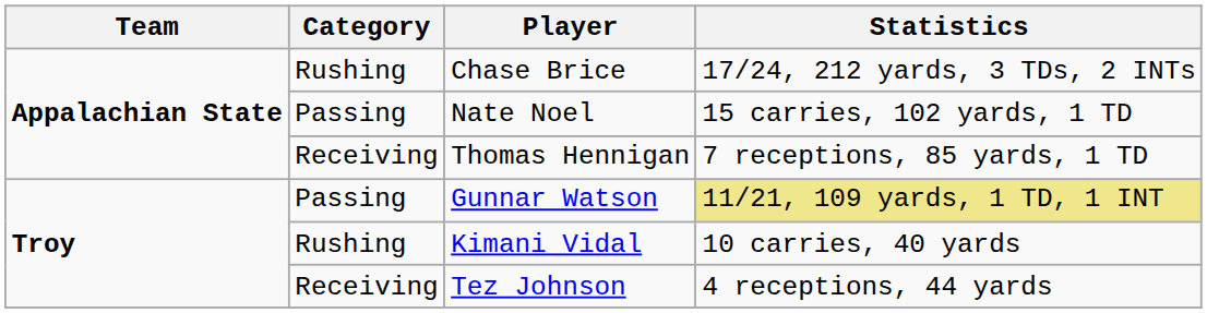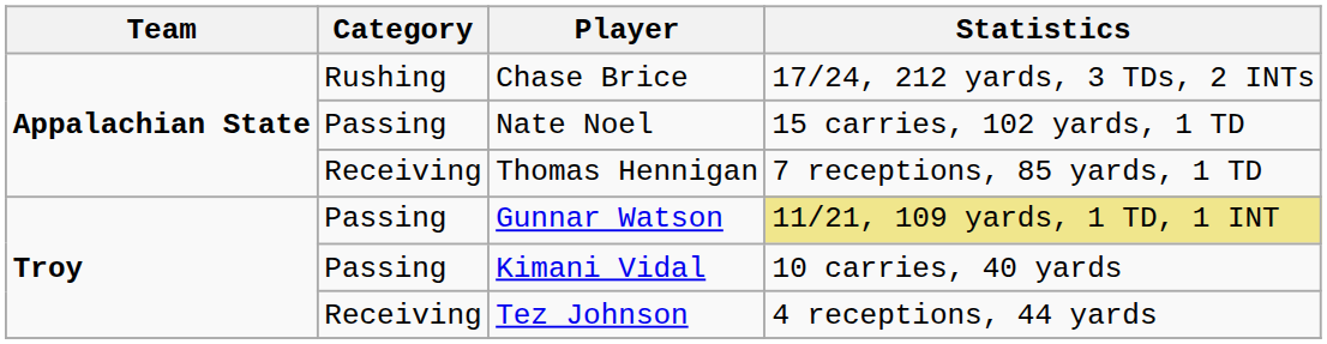Kimani Vidal | Category: Rushing -> Passing
